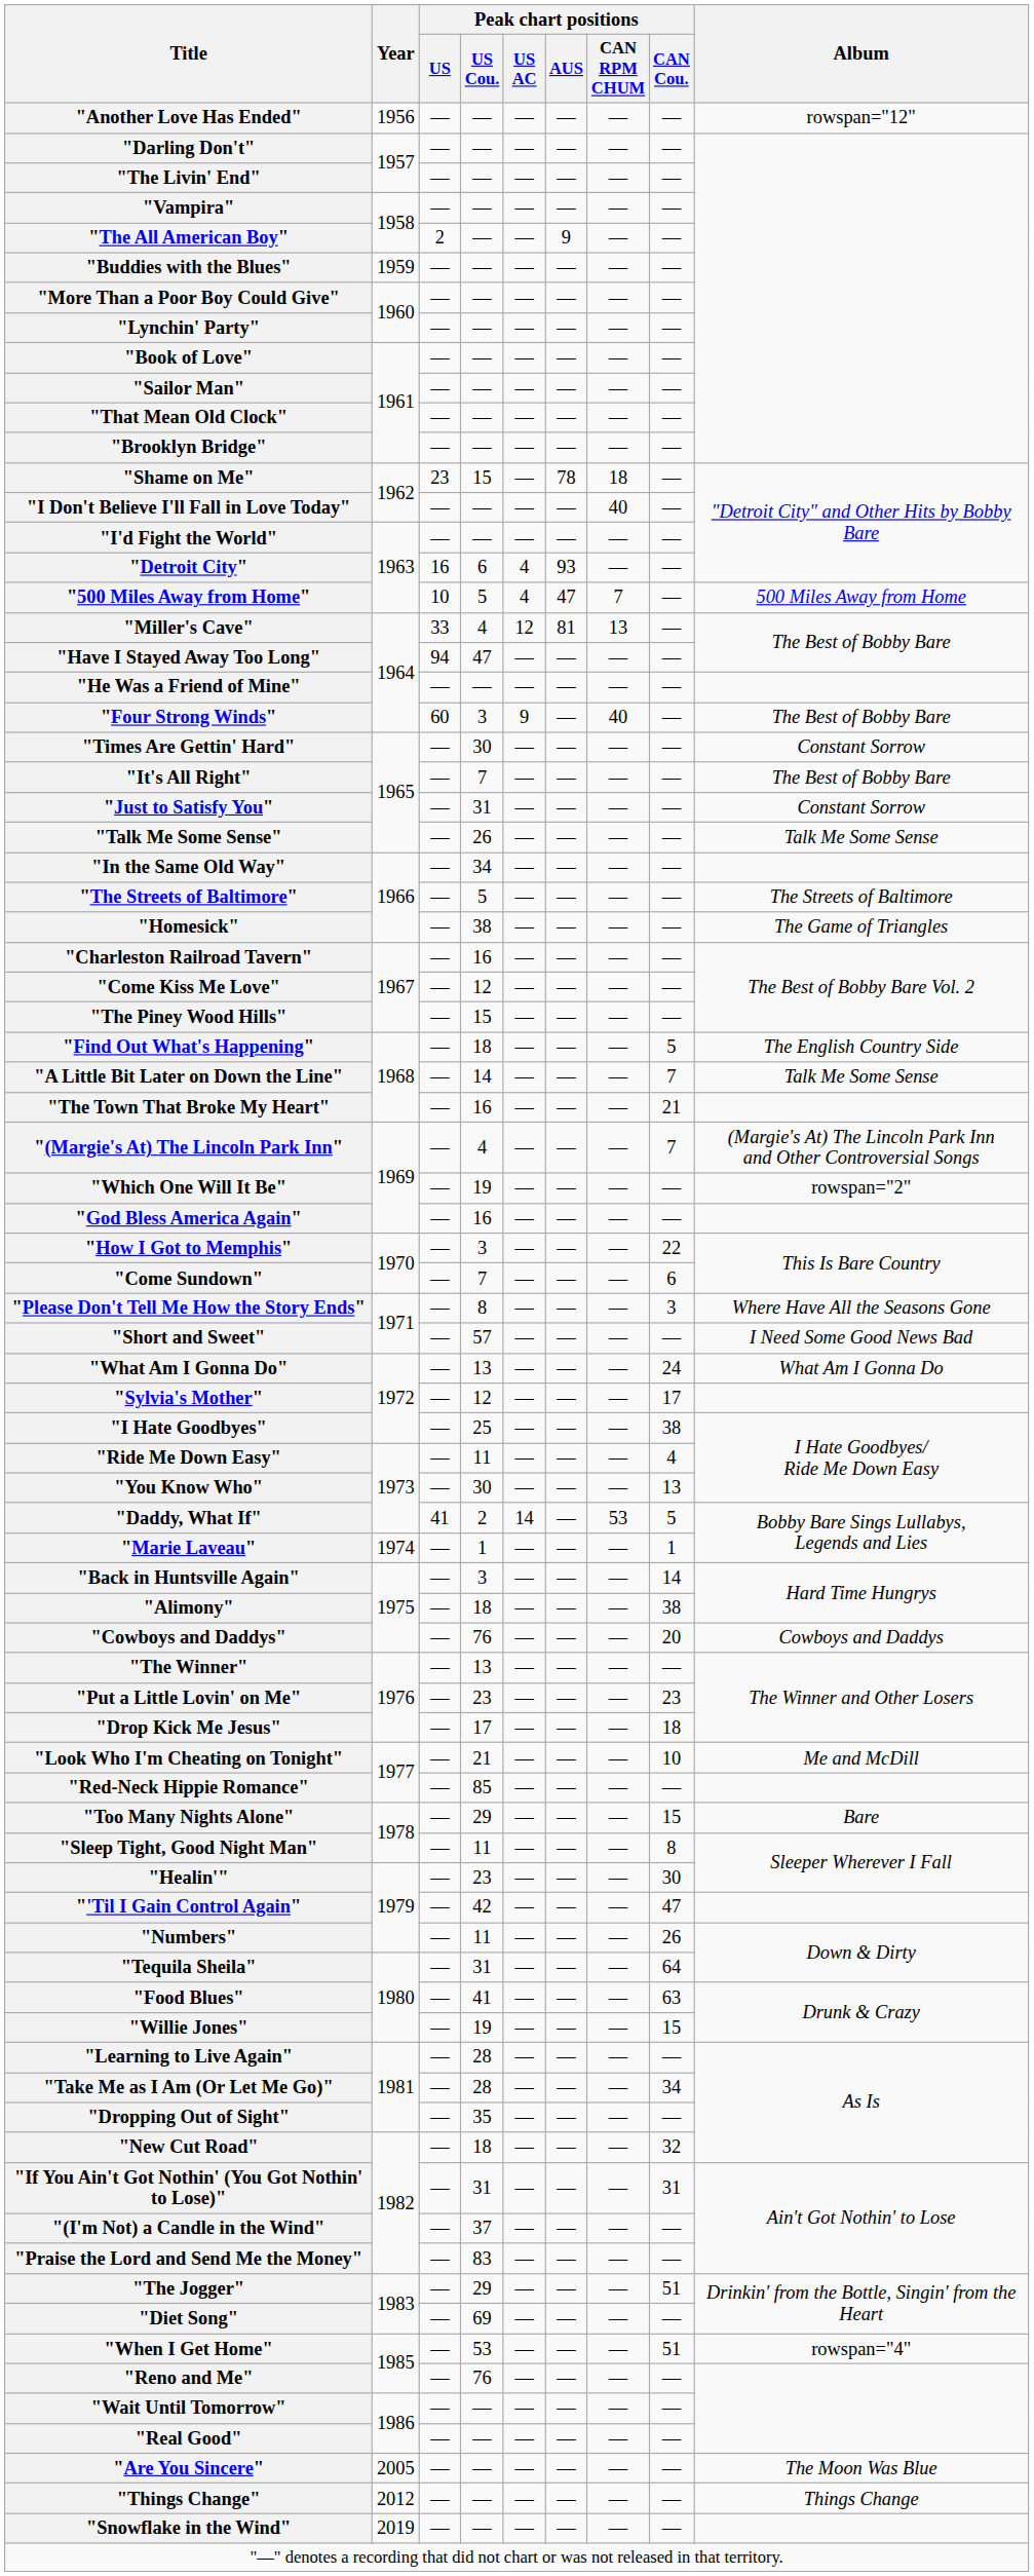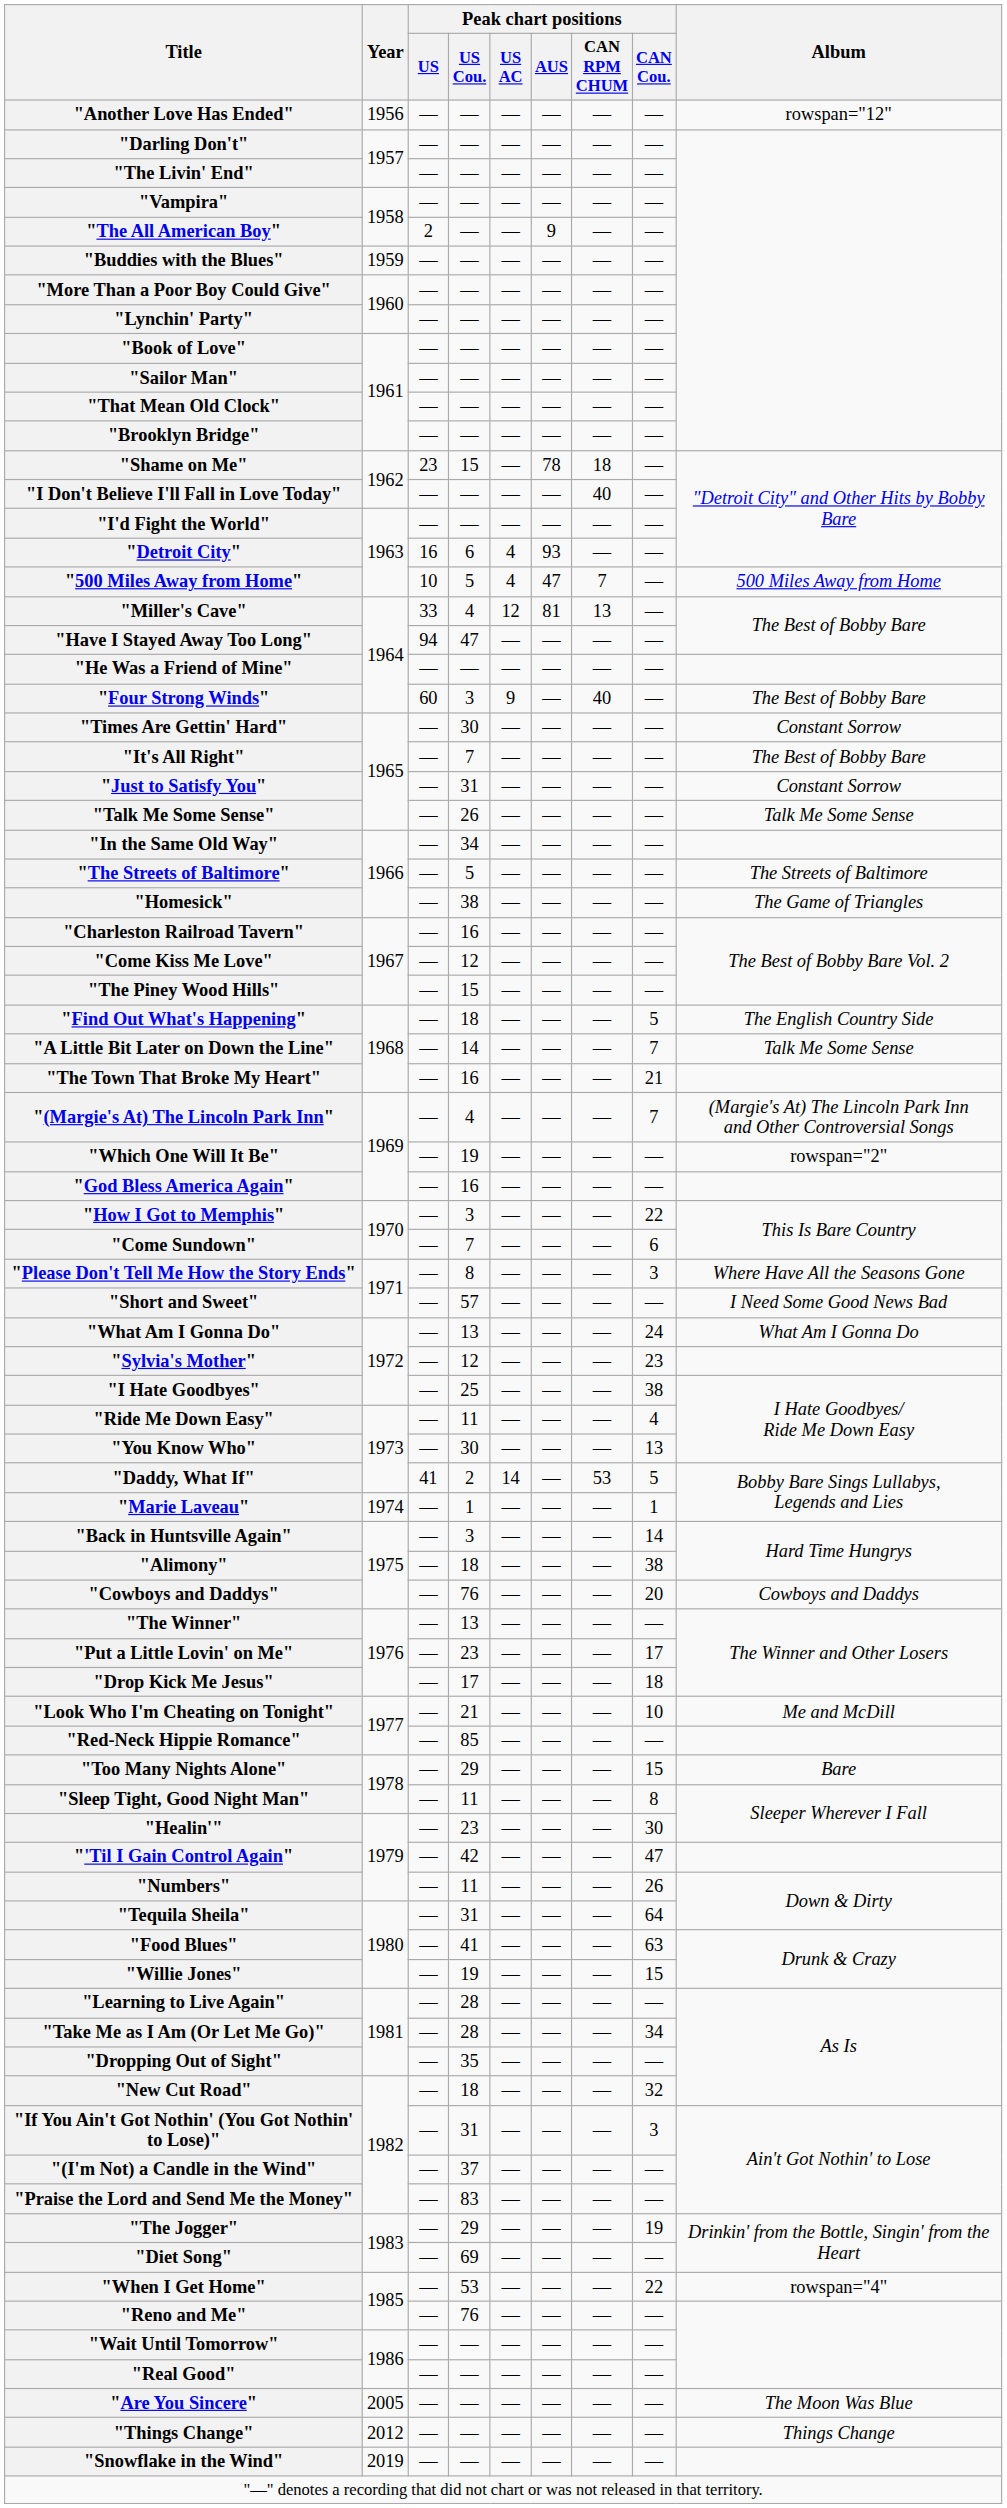"Sylvia's Mother" | Peak chart positions / CAN Cou.: 17 -> 23
"Put a Little Lovin' on Me" | Peak chart positions / CAN Cou.: 23 -> 17
"If You Ain't Got Nothin' (You Got Nothin' to Lose)" | Peak chart positions / CAN Cou.: 31 -> 3
"The Jogger" | Peak chart positions / CAN Cou.: 51 -> 19
"When I Get Home" | Peak chart positions / CAN Cou.: 51 -> 22
